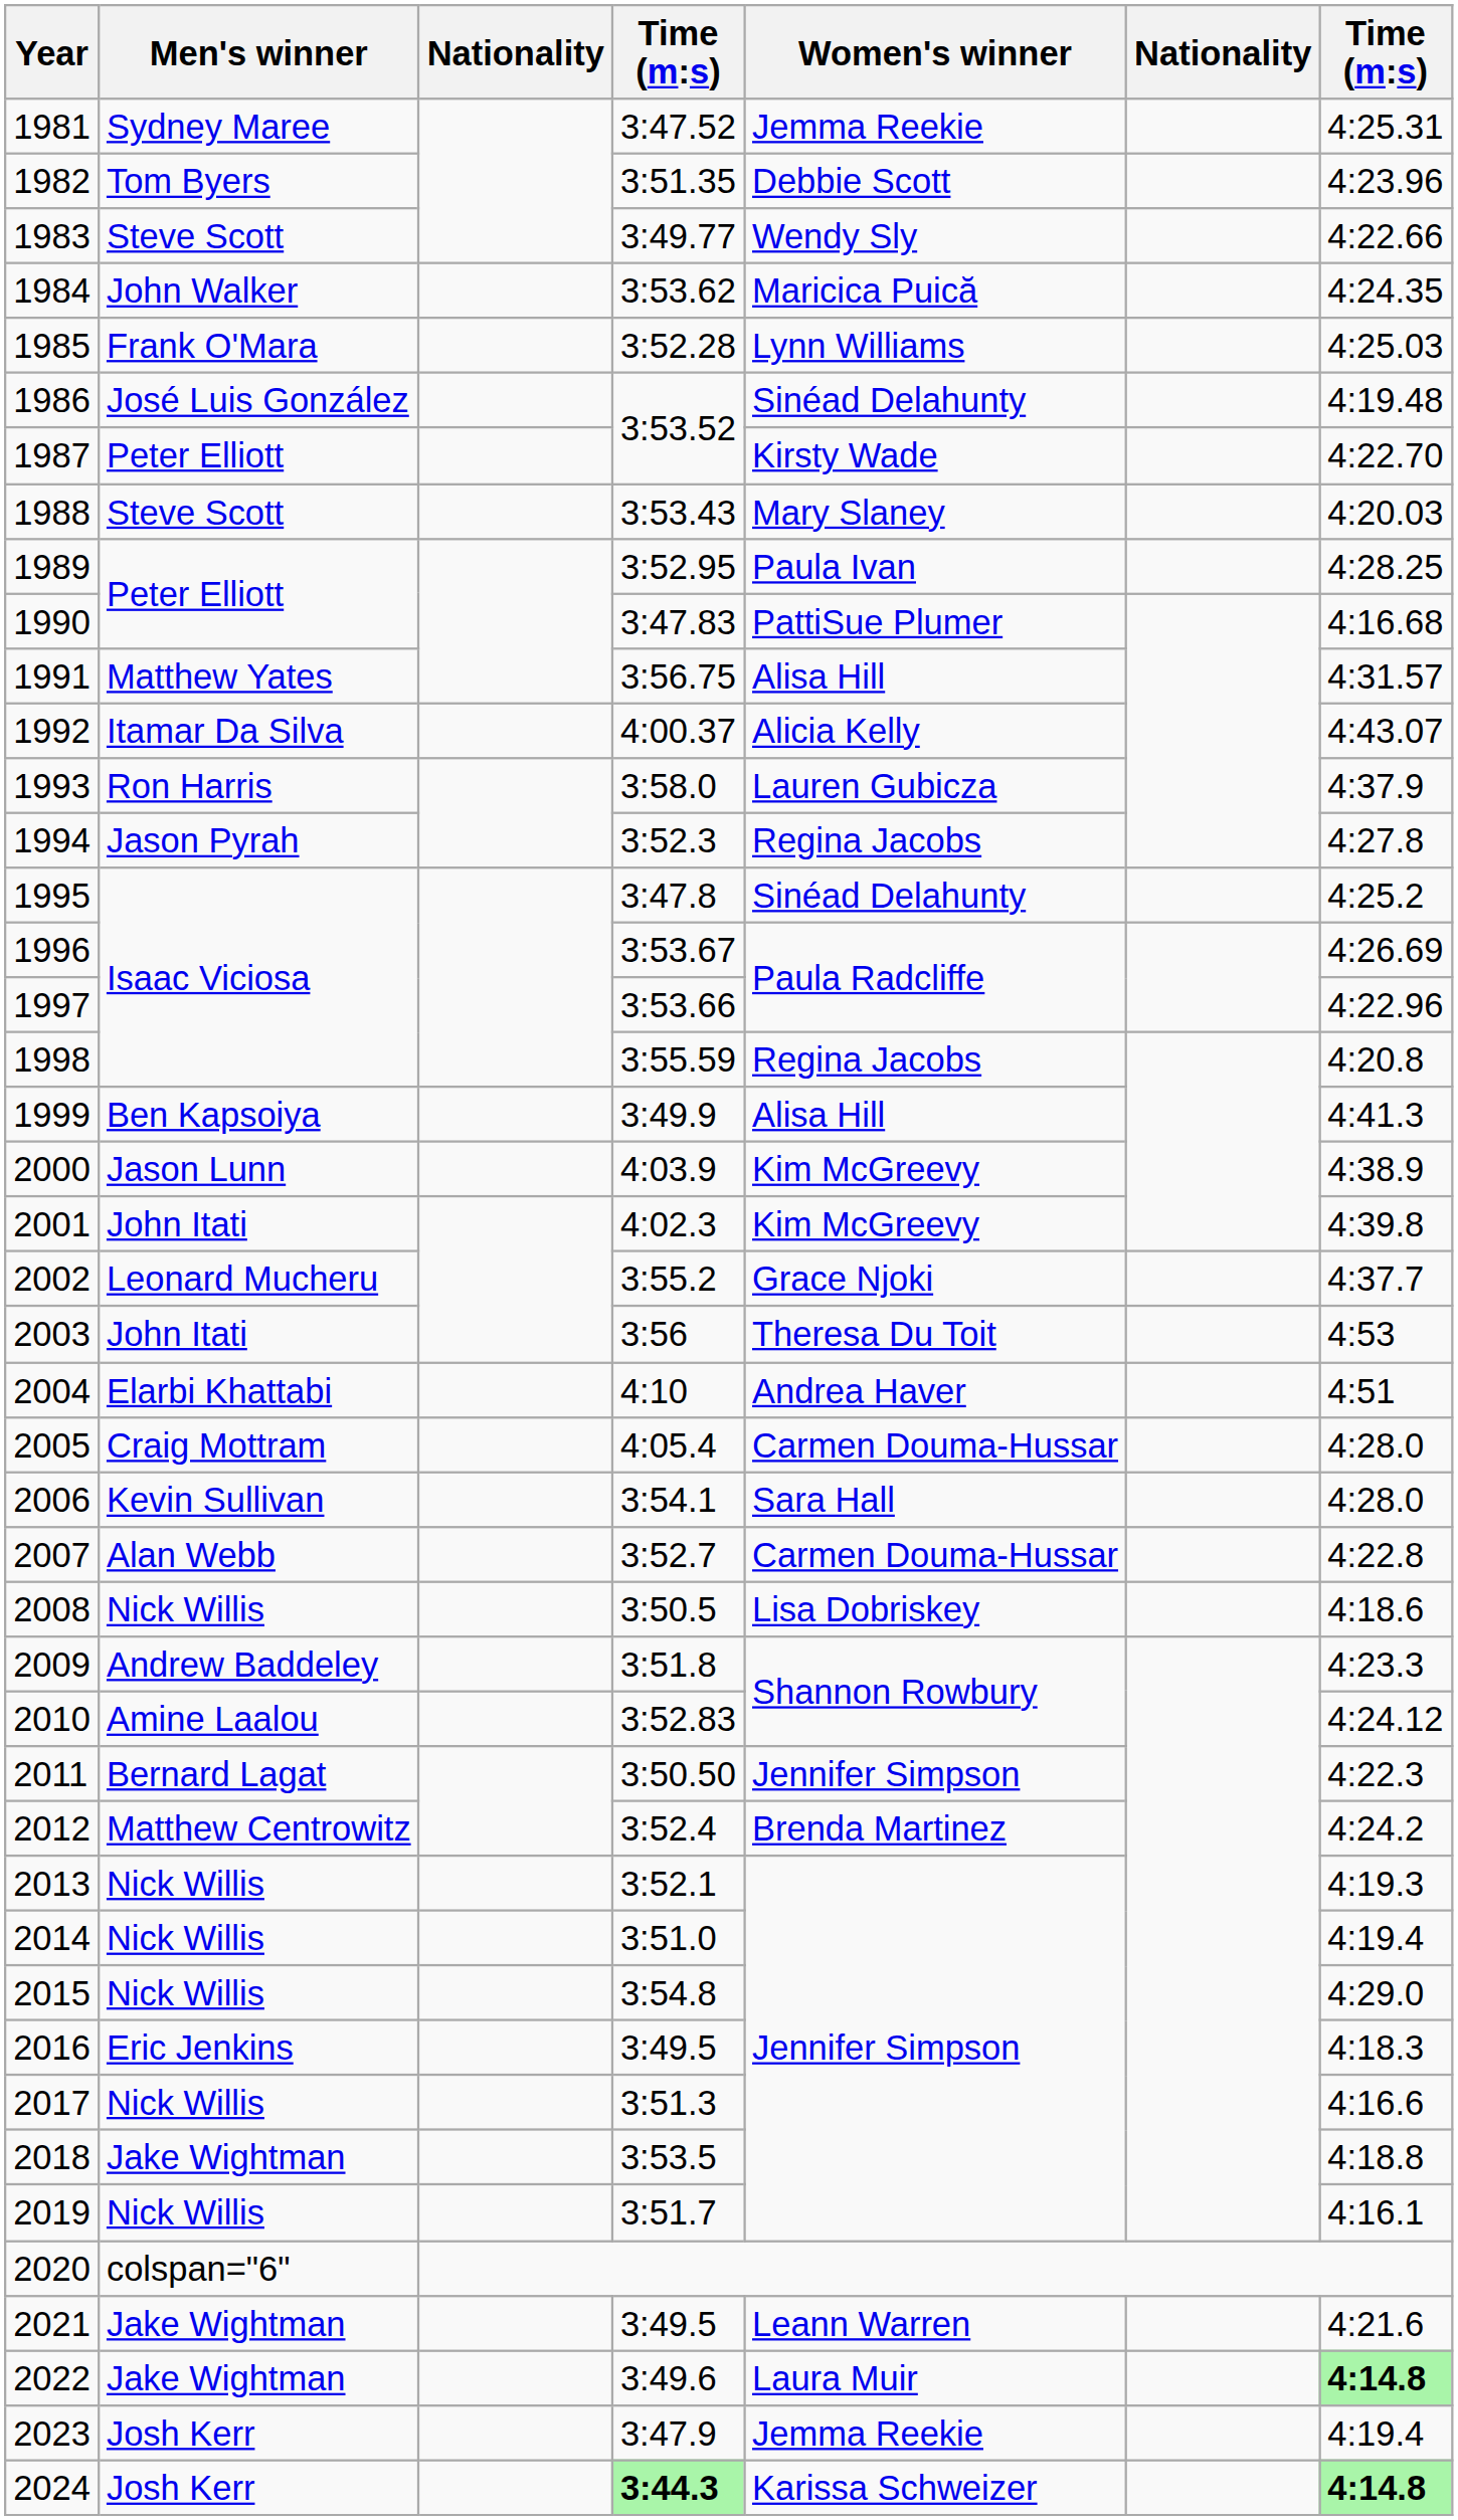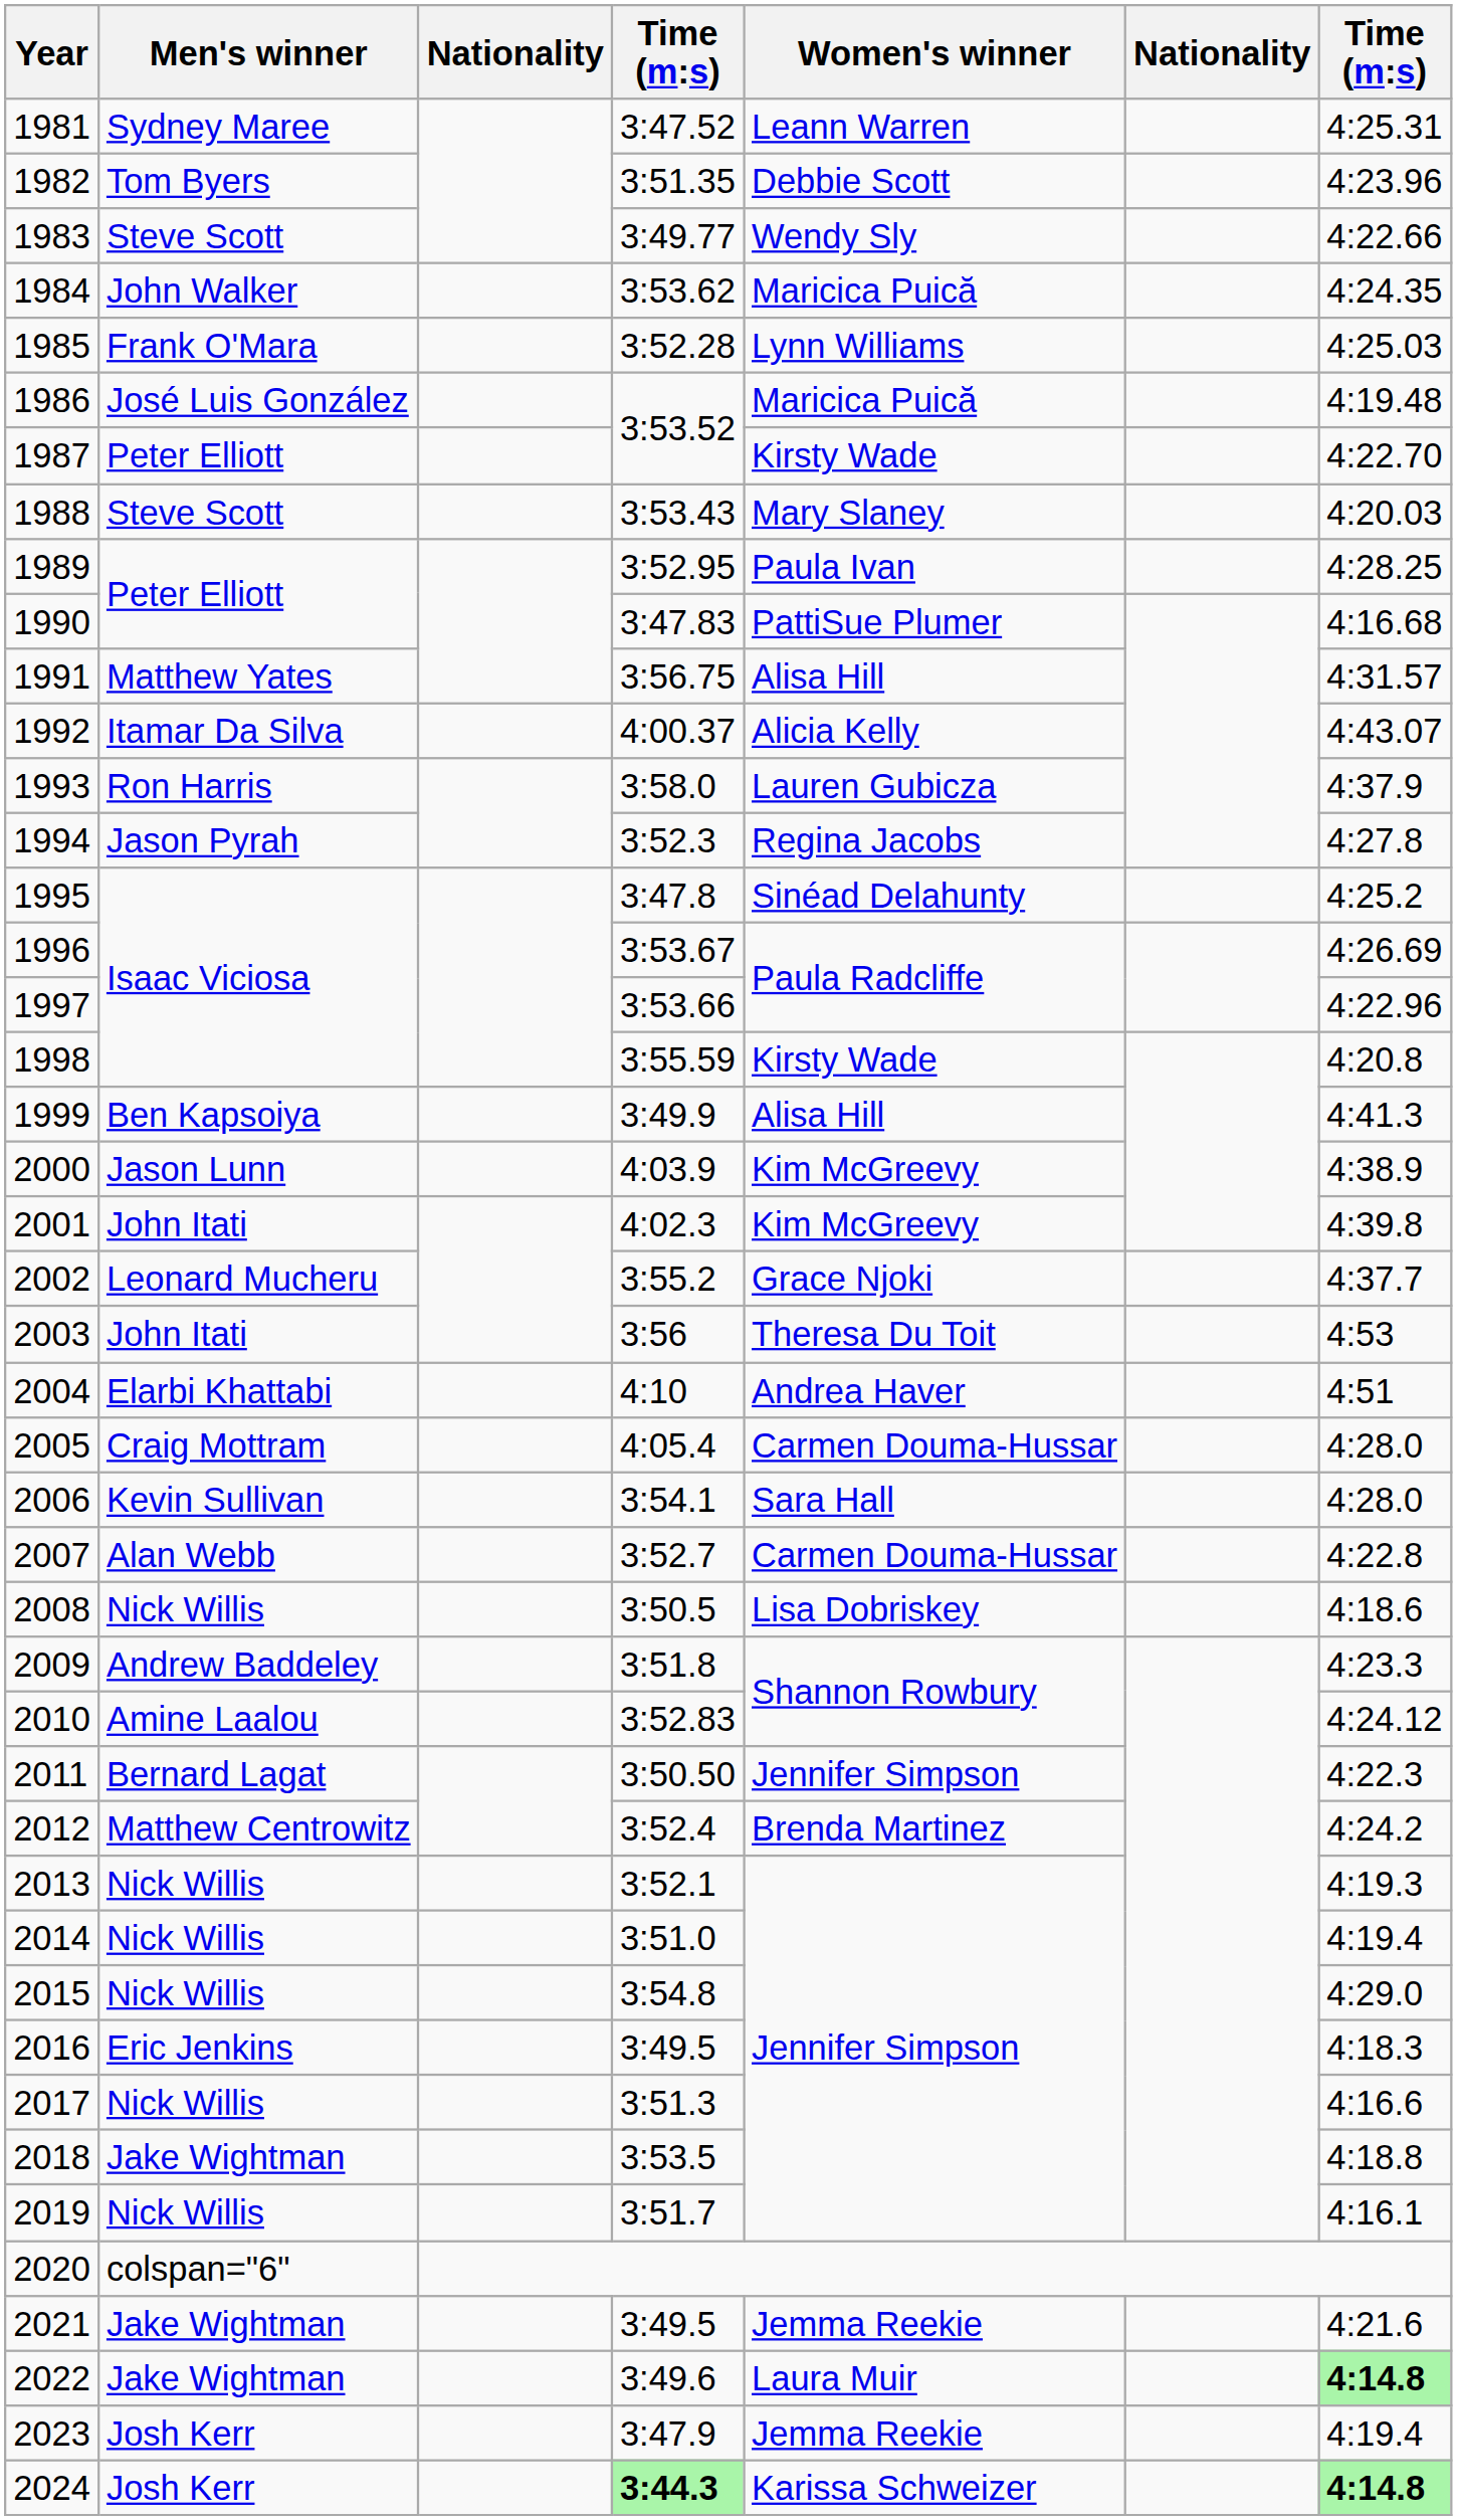1981 | Women's winner: Jemma Reekie -> Leann Warren
1986 | Women's winner: Sinéad Delahunty -> Maricica Puică
1998 | Women's winner: Regina Jacobs -> Kirsty Wade
2021 | Women's winner: Leann Warren -> Jemma Reekie
